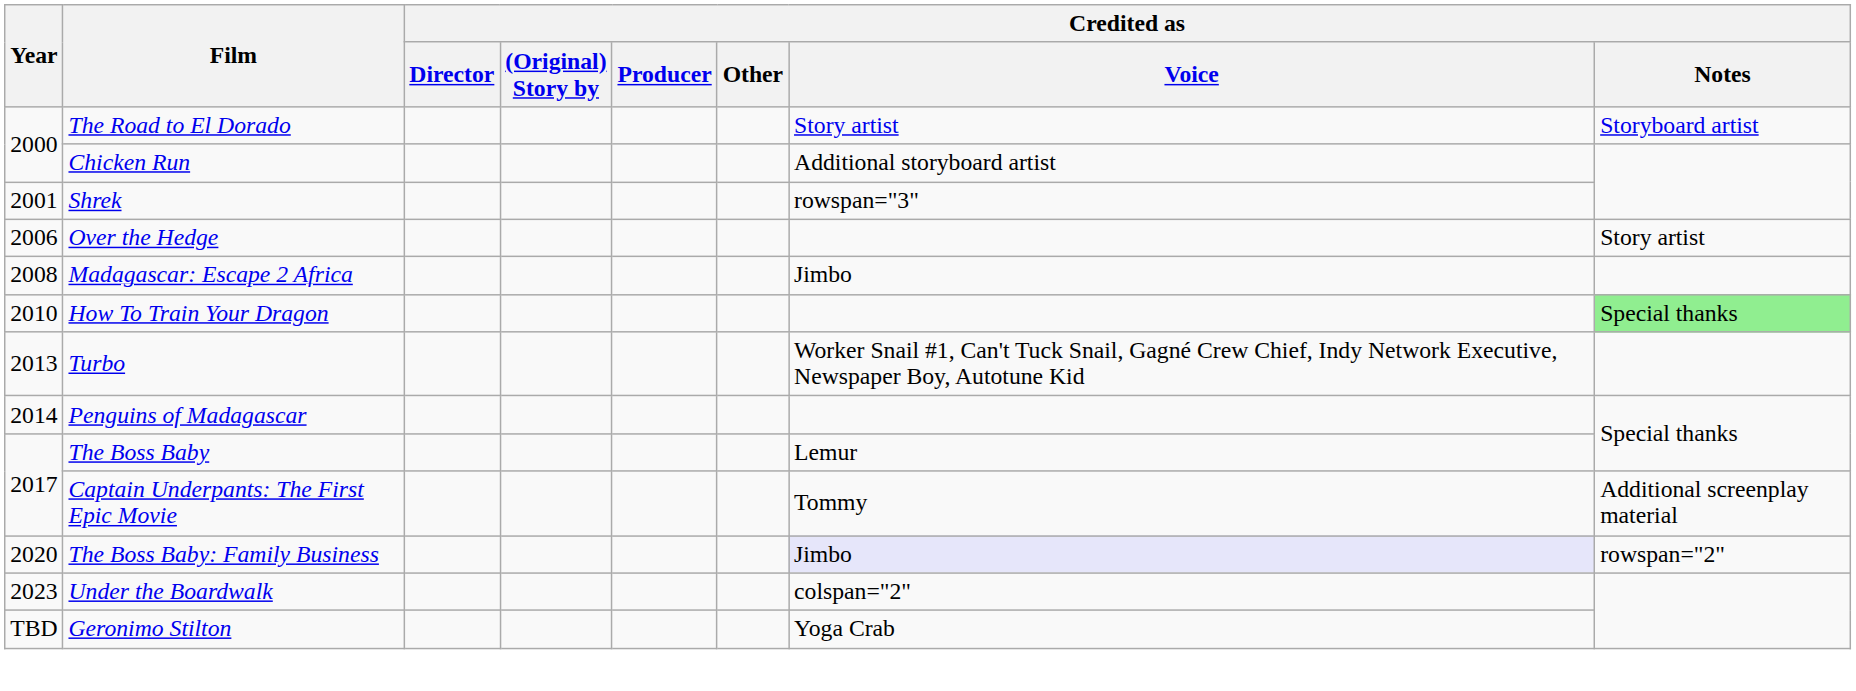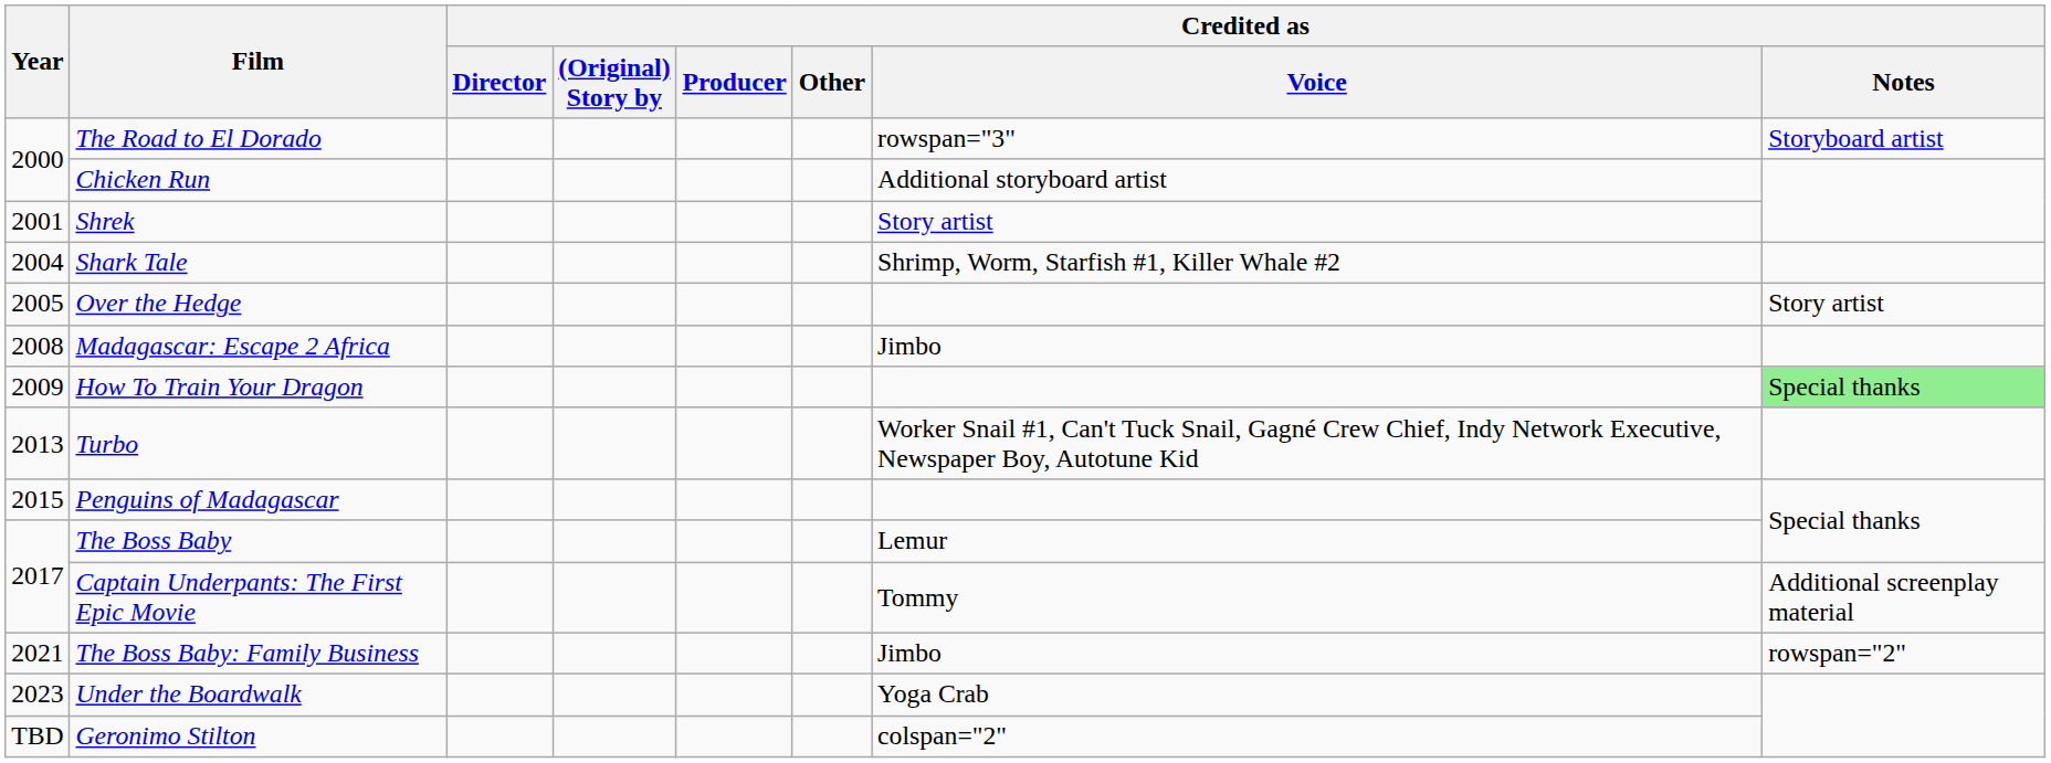The Road to El Dorado | Credited as / Voice: Story artist -> rowspan="3"
Shrek | Credited as / Voice: rowspan="3" -> Story artist
+ row: 2004 | Shark Tale | Shrimp, Worm, Starfish #1, Killer Whale #2
Over the Hedge | Year: 2006 -> 2005
How To Train Your Dragon | Year: 2010 -> 2009
Penguins of Madagascar | Year: 2014 -> 2015
The Boss Baby: Family Business | Year: 2020 -> 2021
The Boss Baby: Family Business | Credited as / Voice: lavender background -> no background
Under the Boardwalk | Credited as / Voice: colspan="2" -> Yoga Crab
Geronimo Stilton | Credited as / Voice: Yoga Crab -> colspan="2"
